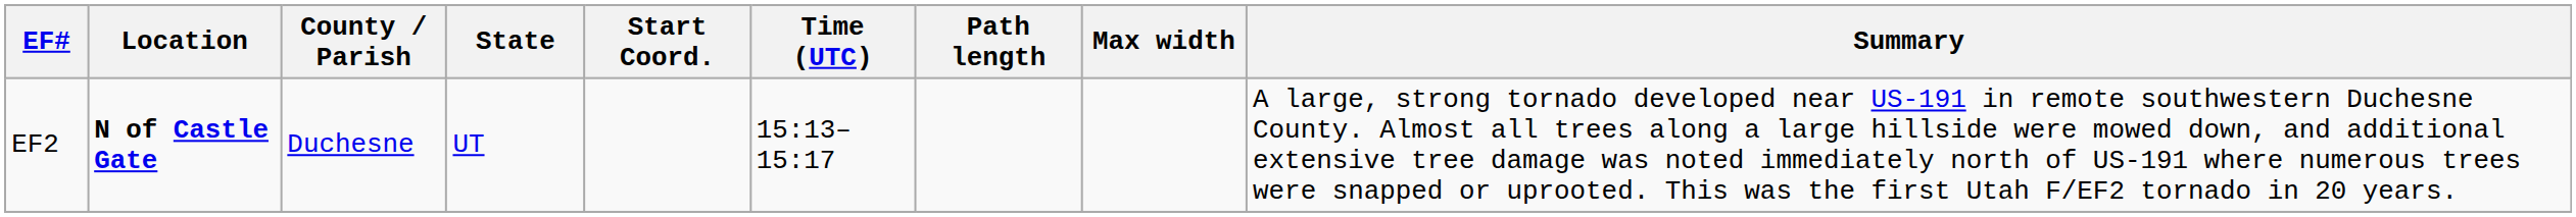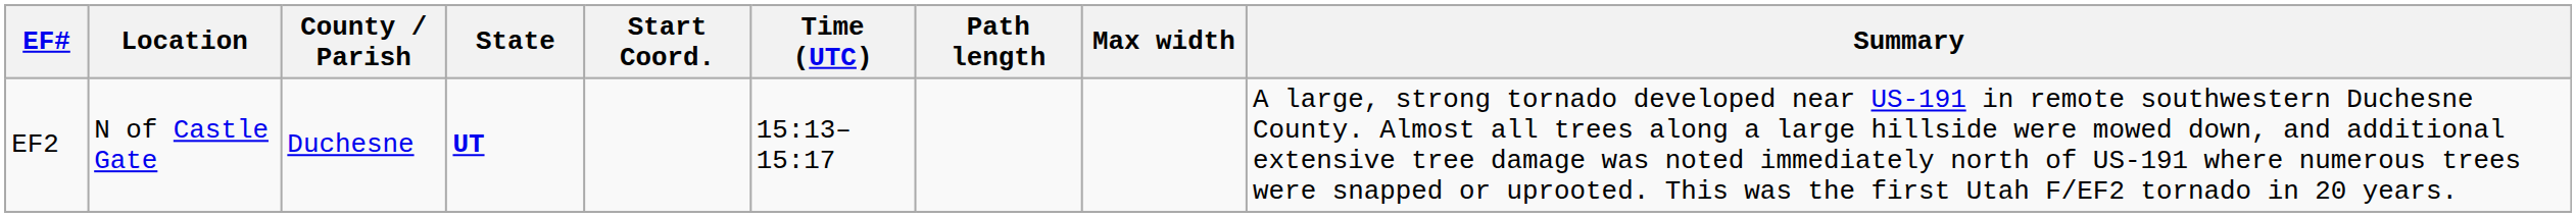EF2 | Location: bold -> normal
EF2 | State: normal -> bold
